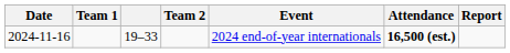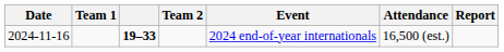2024-11-16 | column 3: normal -> bold
2024-11-16 | Attendance: bold -> normal
